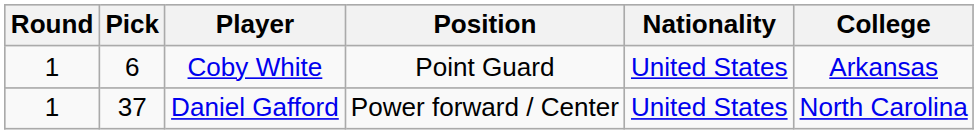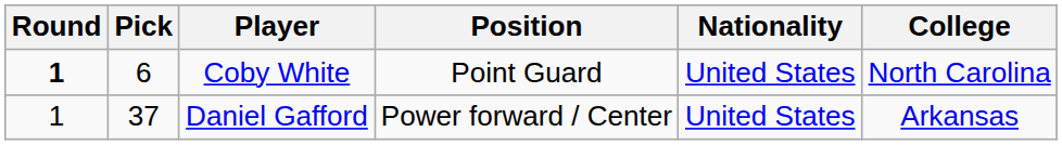Coby White | Round: normal -> bold
Coby White | College: Arkansas -> North Carolina
Daniel Gafford | College: North Carolina -> Arkansas
